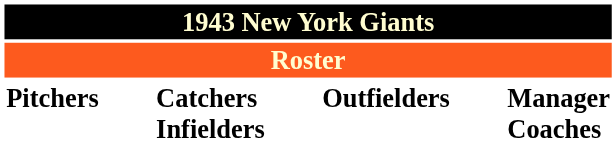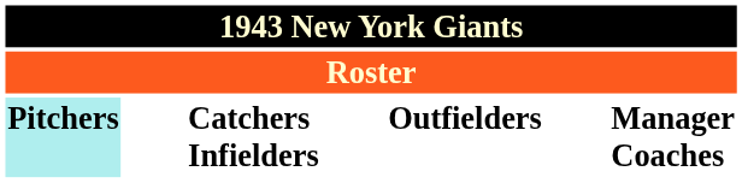Pitchers | column 1: no background -> paleturquoise background
